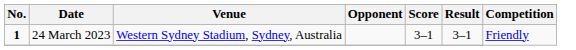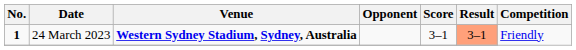24 March 2023 | Venue: normal -> bold
24 March 2023 | Result: no background -> lightsalmon background
